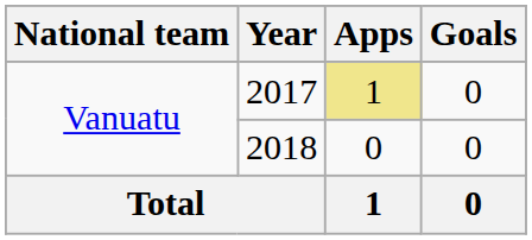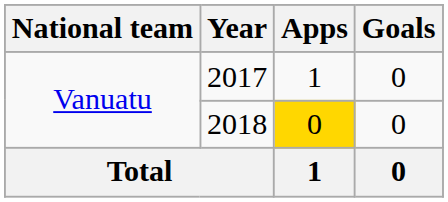2017 | Apps: khaki background -> no background
2018 | Apps: no background -> gold background
